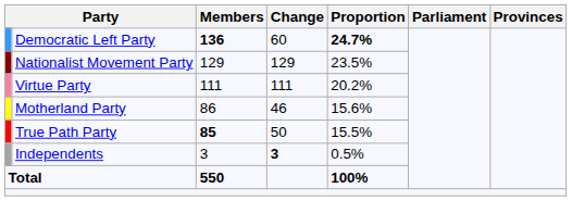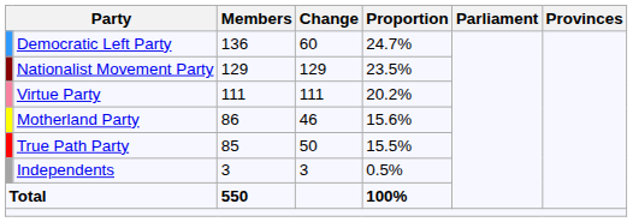Democratic Left Party | Members: bold -> normal
Democratic Left Party | Proportion: bold -> normal
True Path Party | Members: bold -> normal
Independents | Change: bold -> normal
